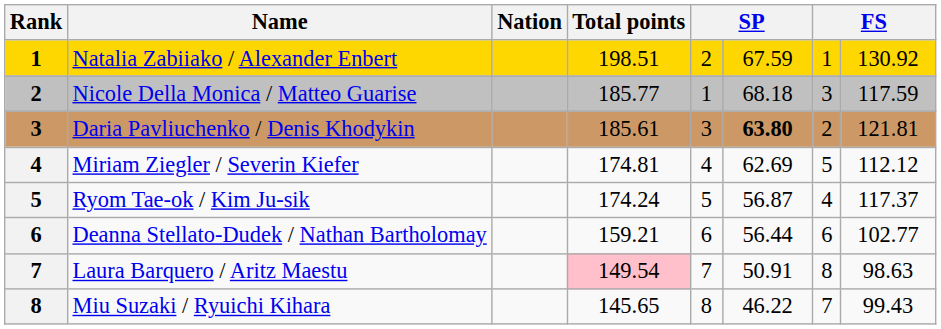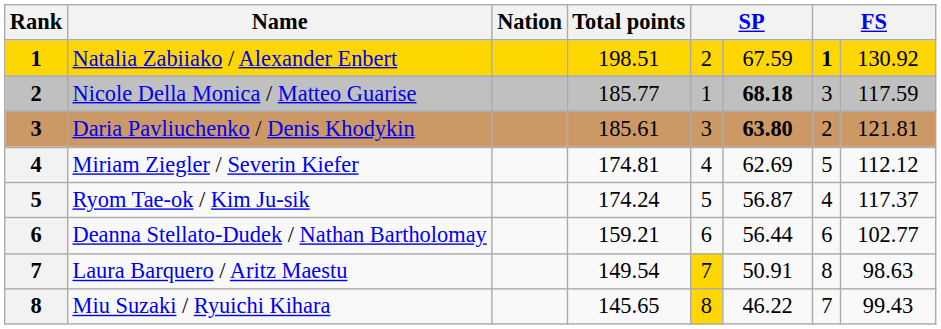Natalia Zabiiako / Alexander Enbert | column 7: normal -> bold
Nicole Della Monica / Matteo Guarise | column 6: normal -> bold
Laura Barquero / Aritz Maestu | Total points: pink background -> no background
Laura Barquero / Aritz Maestu | column 5: no background -> gold background
Miu Suzaki / Ryuichi Kihara | column 5: no background -> gold background
